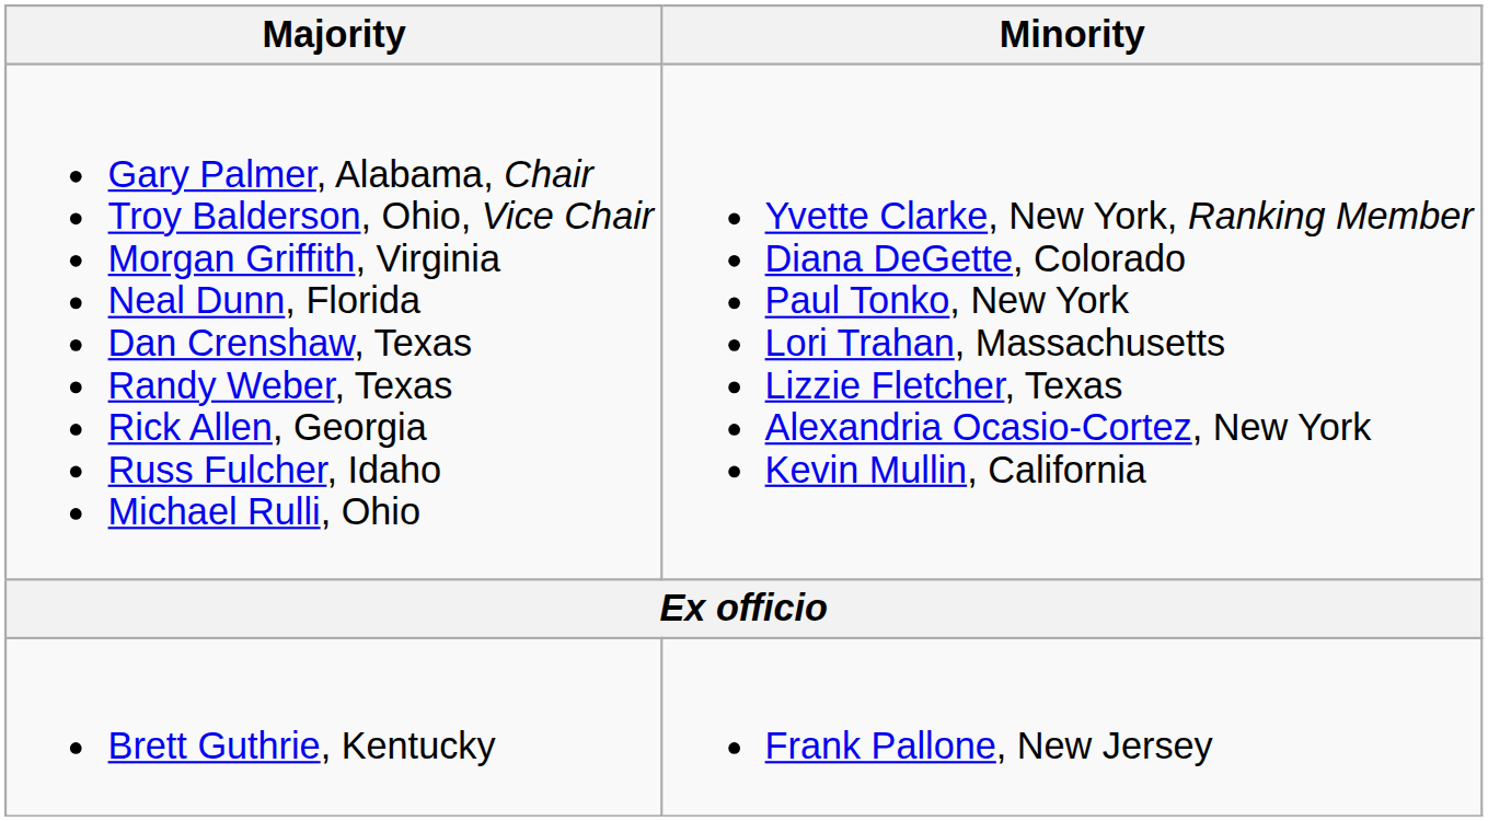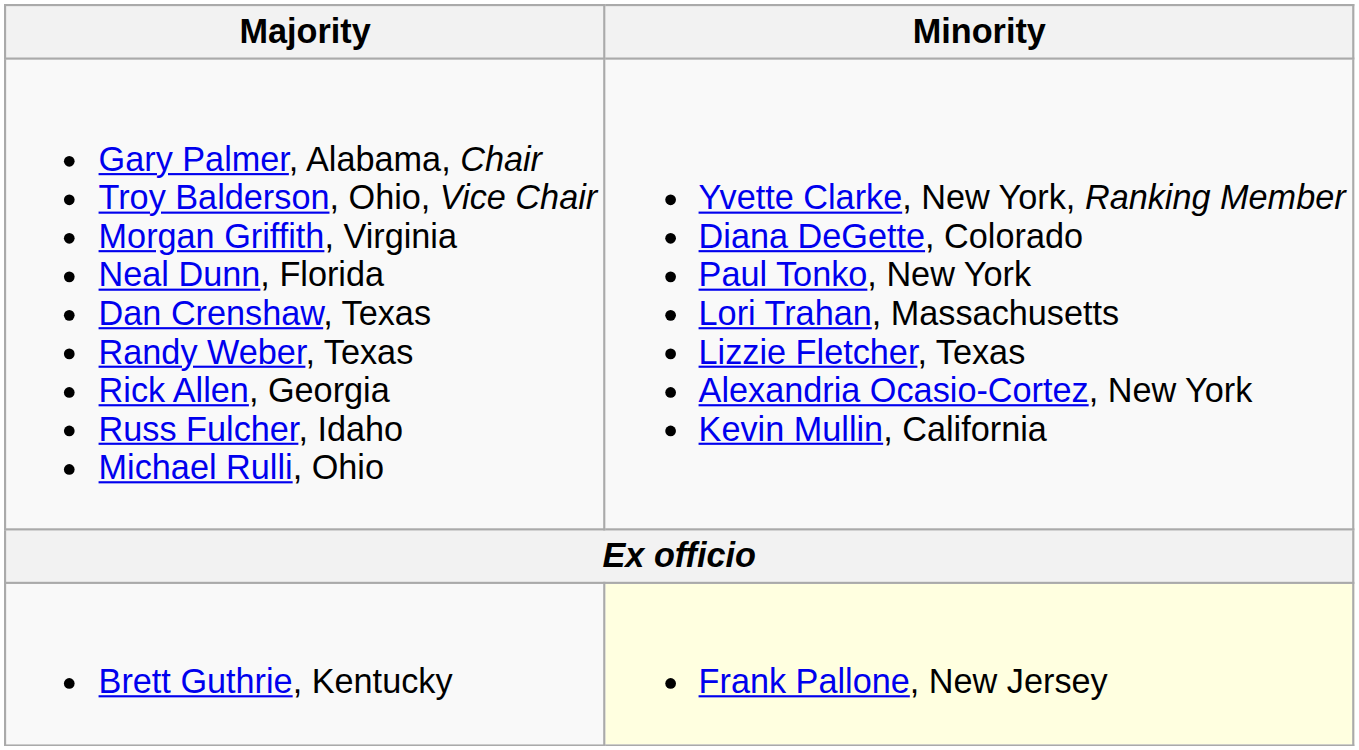Brett Guthrie, Kentucky | Minority: no background -> lightyellow background
